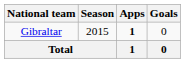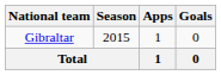Gibraltar | Apps: bold -> normal
